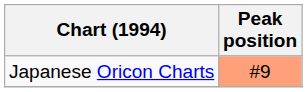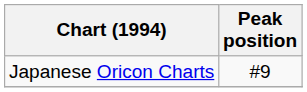Japanese Oricon Charts | Peak position: lightsalmon background -> no background
